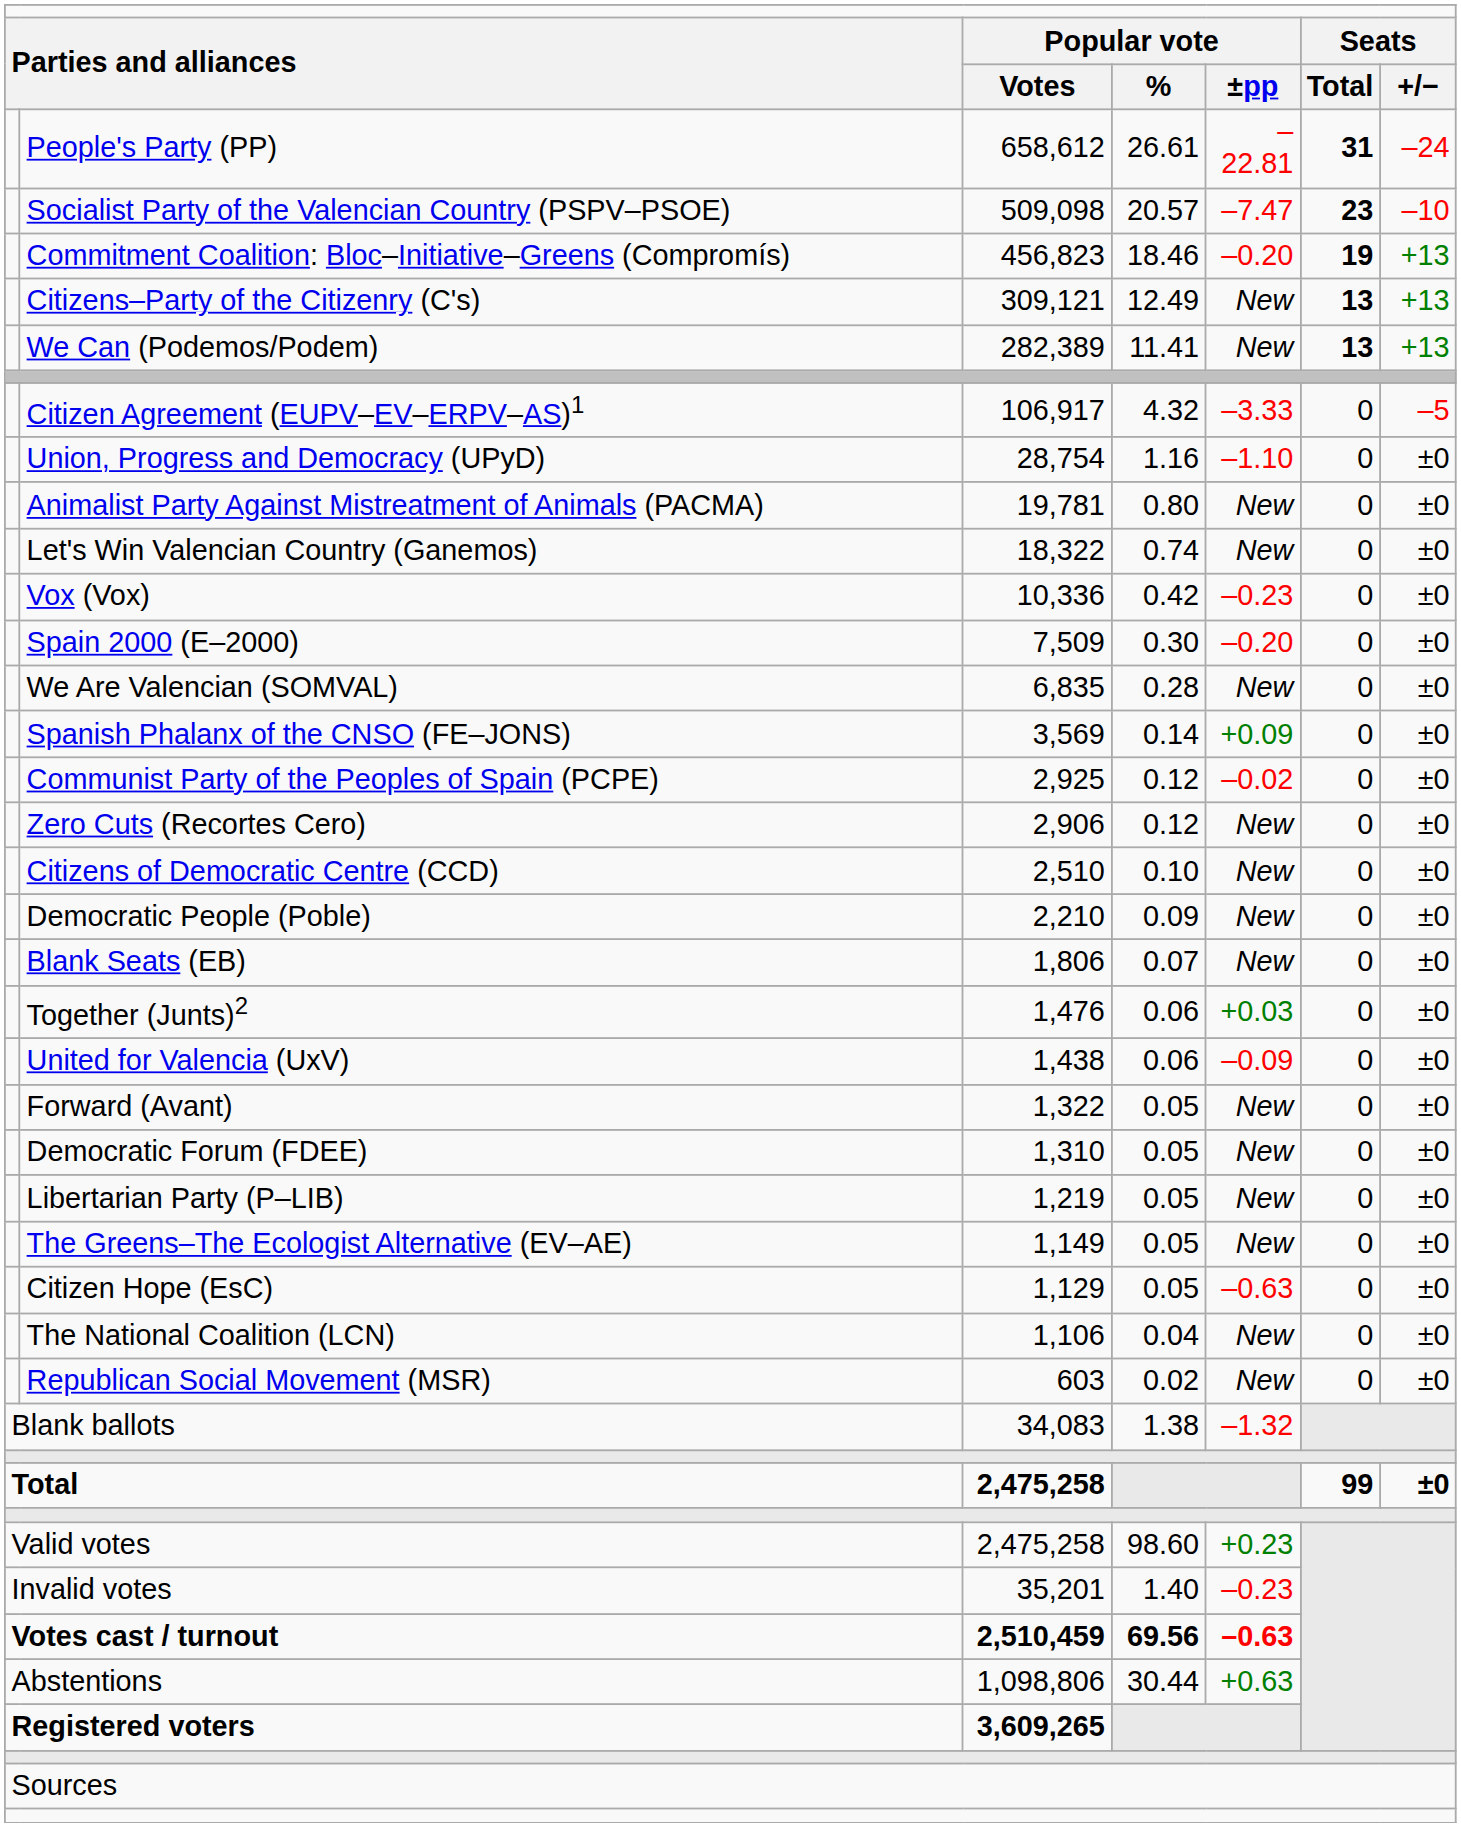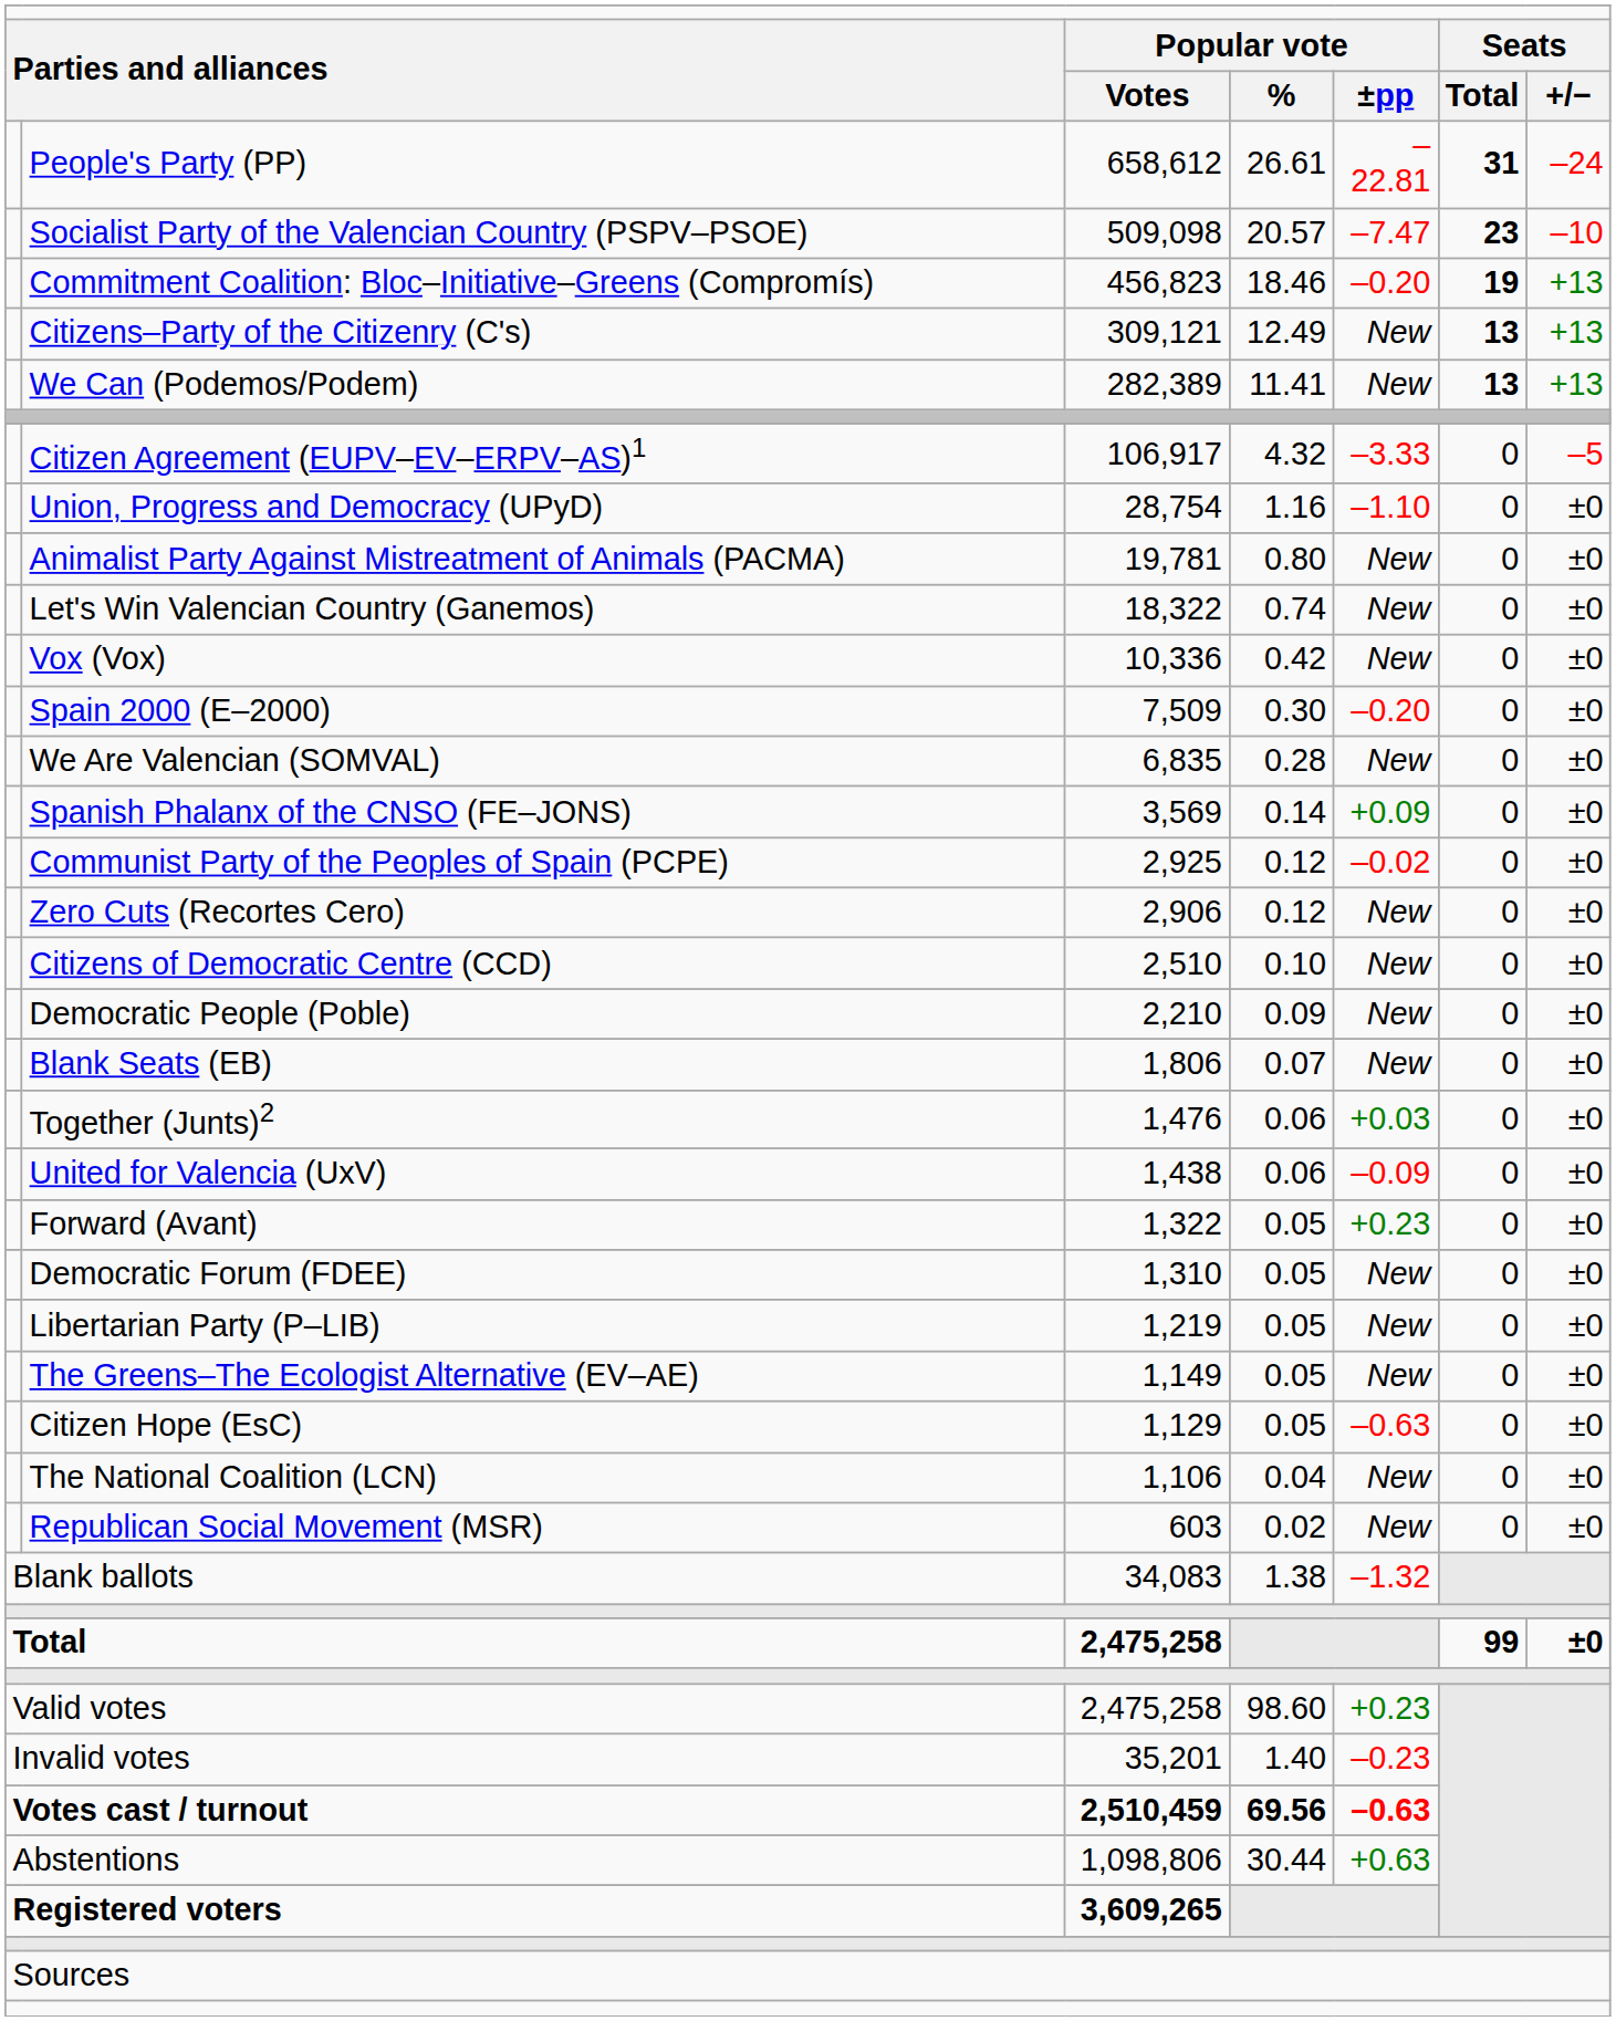Vox (Vox) | column 5: –0.23 -> New
Forward (Avant) | column 5: New -> +0.23
